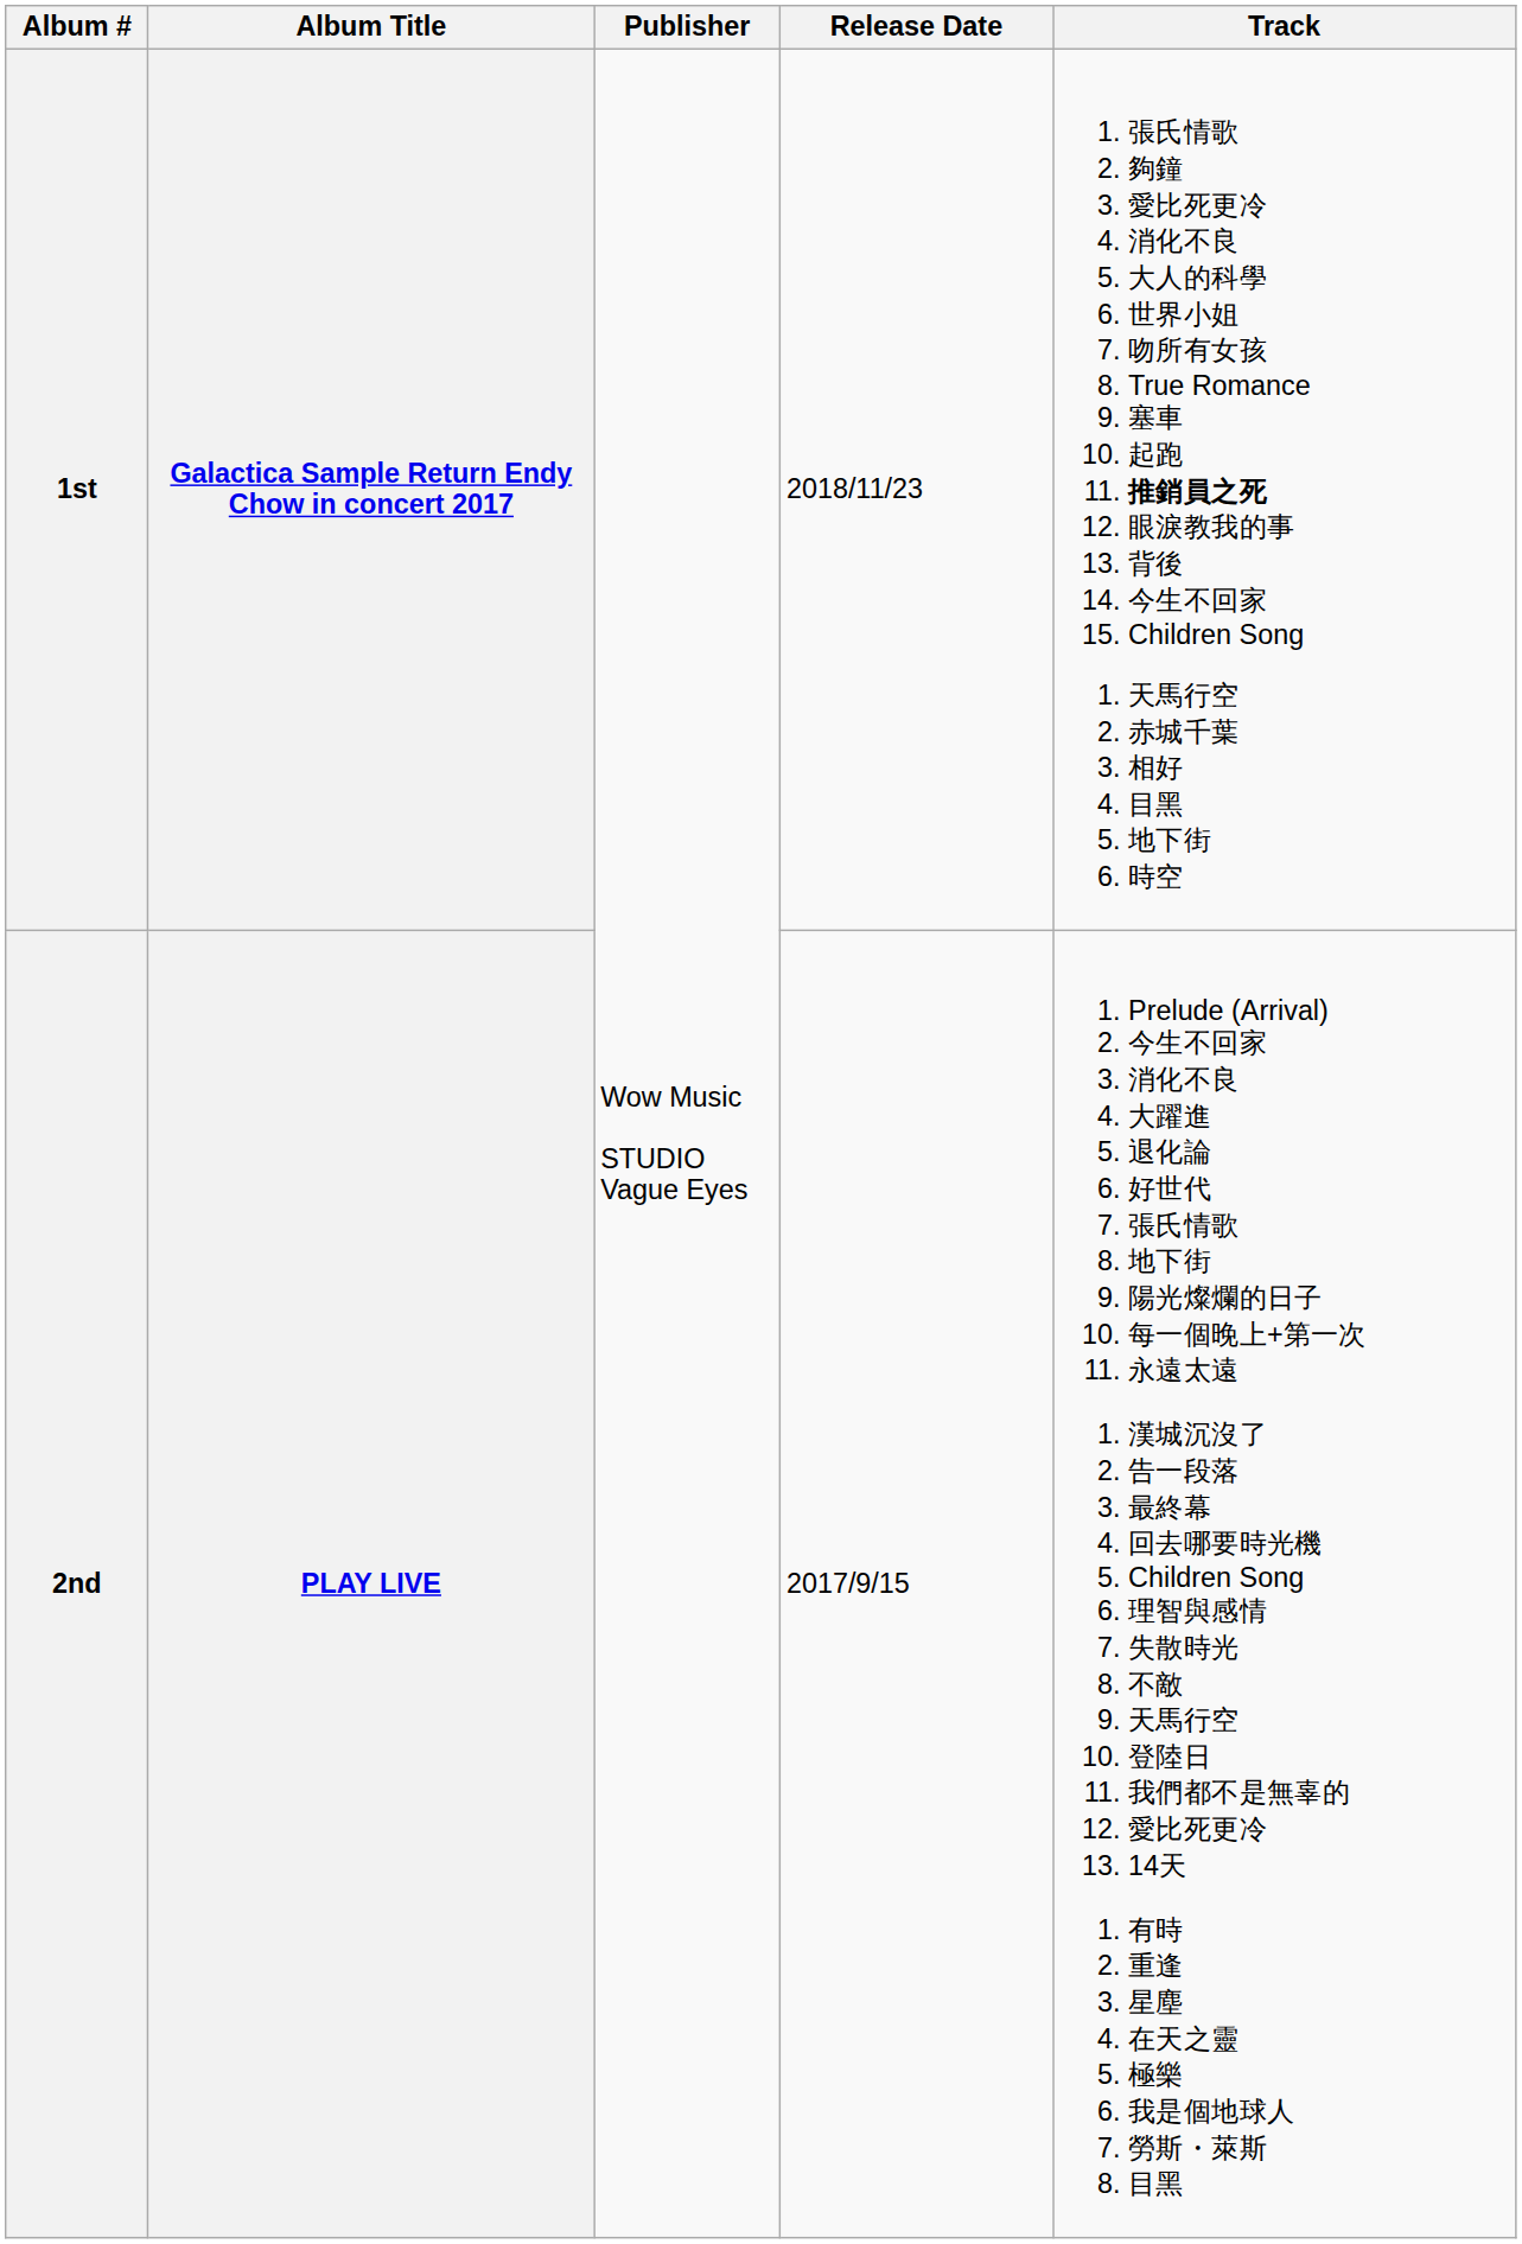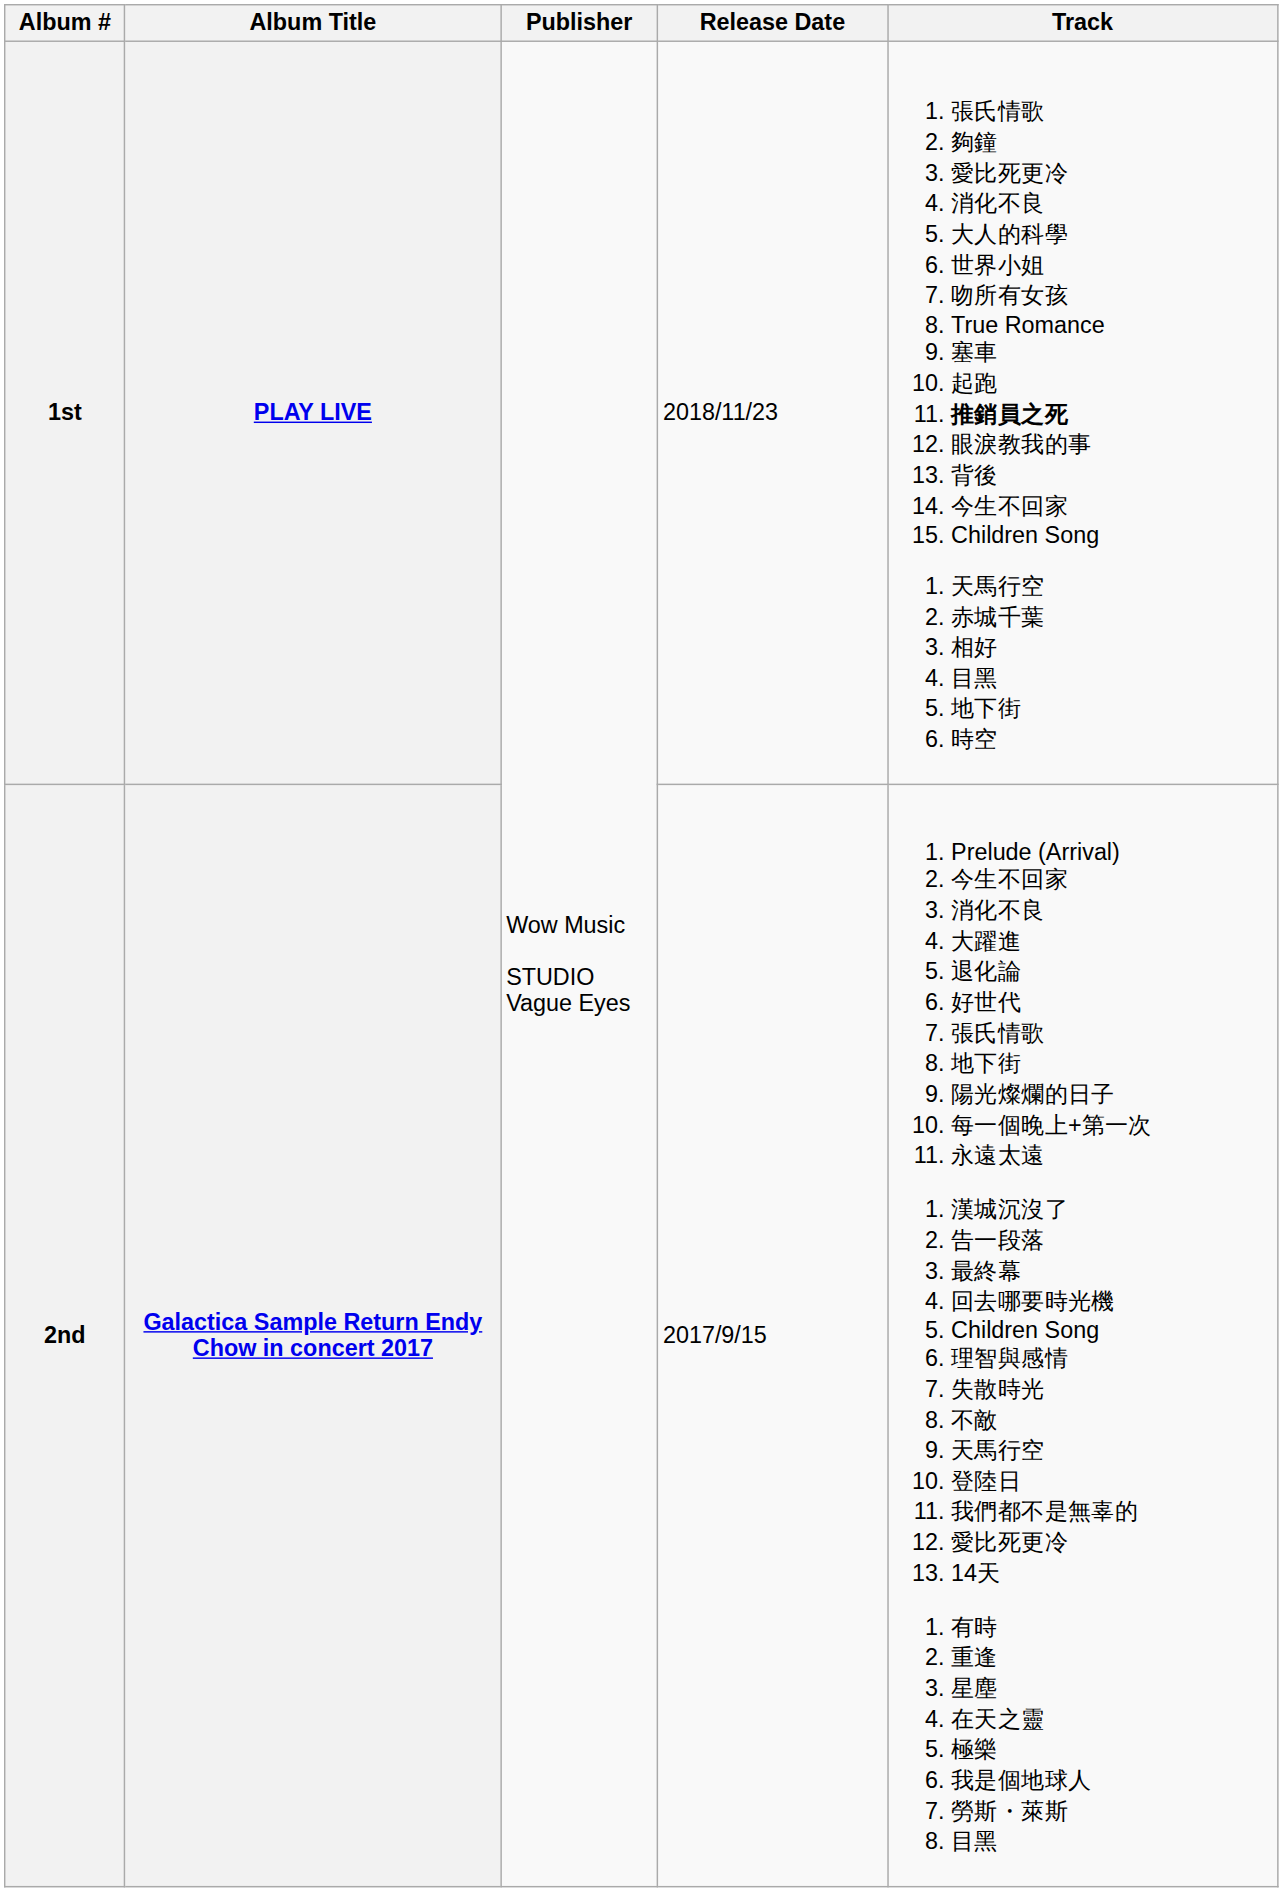1st | Album Title: Galactica Sample Return Endy Chow in concert 2017 -> PLAY LIVE
2nd | Album Title: PLAY LIVE -> Galactica Sample Return Endy Chow in concert 2017
